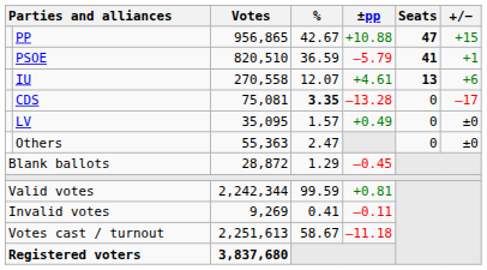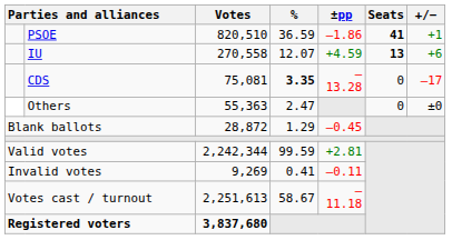- row: PP | 956,865 | 42.67 | +10.88 | 47 | +15
PSOE | ±pp: –5.79 -> –1.86
IU | ±pp: +4.61 -> +4.59
- row: LV | 35,095 | 1.57 | +0.49 | 0 | ±0
Valid votes | ±pp: +0.81 -> +2.81
